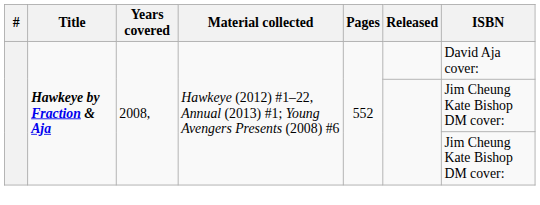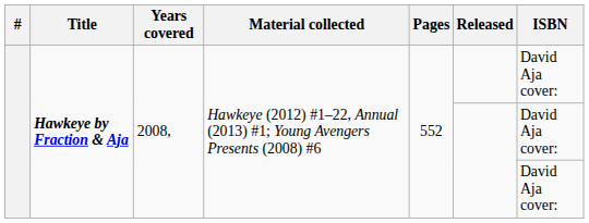row 3 | ISBN: Jim Cheung Kate Bishop DM cover: -> David Aja cover:
row 4 | ISBN: Jim Cheung Kate Bishop DM cover: -> David Aja cover:
